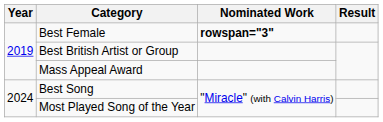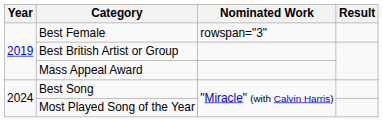Best Female | Nominated Work: bold -> normal
